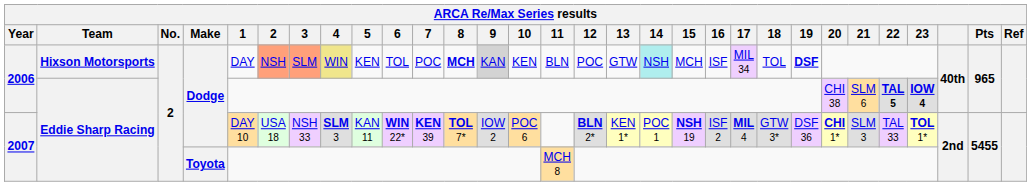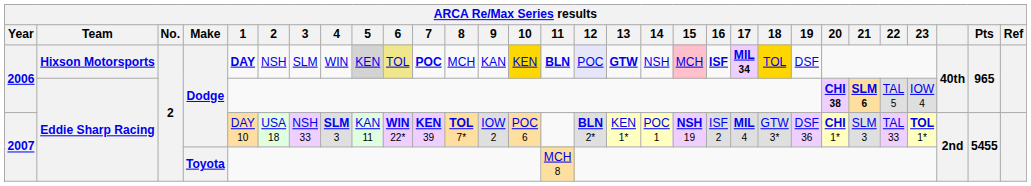2006 / Hixson Motorsports | 1: normal -> bold
2006 / Hixson Motorsports | 2: lightsalmon background -> no background
2006 / Hixson Motorsports | 3: lightsalmon background -> no background
2006 / Hixson Motorsports | 4: khaki background -> no background
2006 / Hixson Motorsports | 5: no background -> lightgrey background
2006 / Hixson Motorsports | 6: no background -> khaki background
2006 / Hixson Motorsports | 7: normal -> bold
2006 / Hixson Motorsports | 8: bold -> normal
2006 / Hixson Motorsports | 9: lightgrey background -> no background
2006 / Hixson Motorsports | 10: no background -> gold background
2006 / Hixson Motorsports | 11: normal -> bold
2006 / Hixson Motorsports | 12: no background -> lavender background
2006 / Hixson Motorsports | 13: normal -> bold
2006 / Hixson Motorsports | 14: paleturquoise background -> no background
2006 / Hixson Motorsports | 15: no background -> pink background
2006 / Hixson Motorsports | 16: normal -> bold
2006 / Hixson Motorsports | 17: normal -> bold
2006 / Hixson Motorsports | 18: no background -> gold background
2006 / Hixson Motorsports | 19: bold -> normal
2006 / Eddie Sharp Racing | 20: normal -> bold
2006 / Eddie Sharp Racing | 21: normal -> bold
2006 / Eddie Sharp Racing | 22: bold -> normal
2006 / Eddie Sharp Racing | 23: bold -> normal
